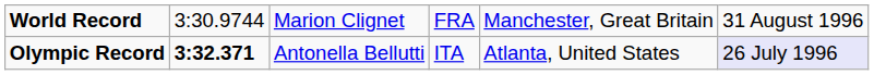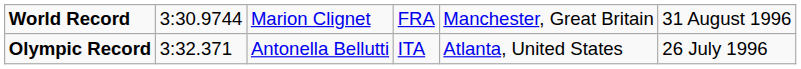Olympic Record | column 2: bold -> normal
Olympic Record | column 6: lavender background -> no background
